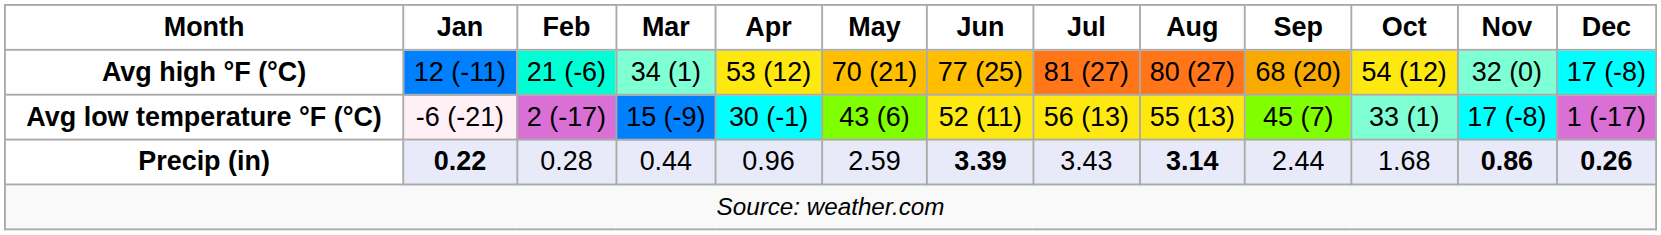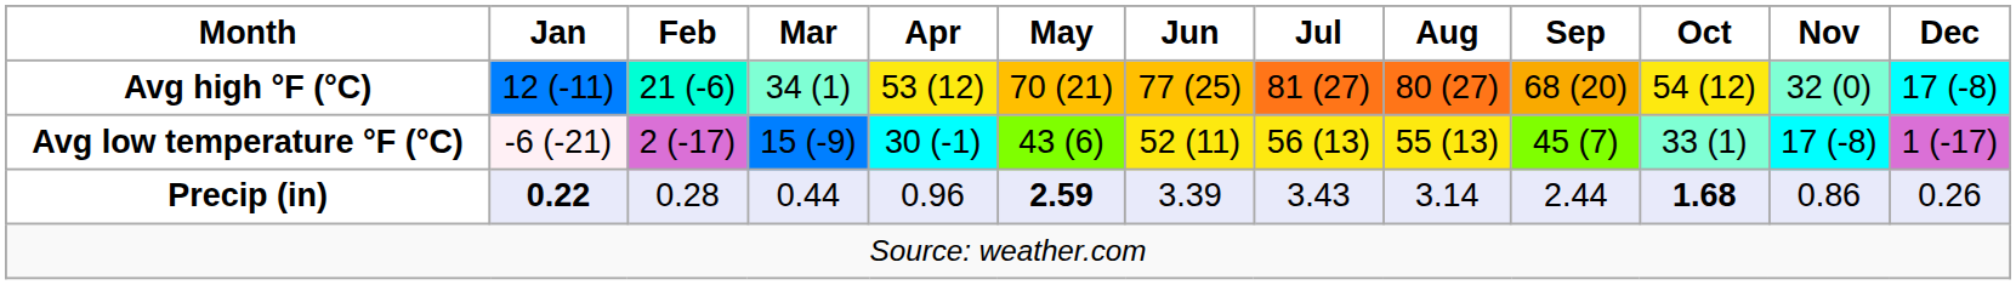Precip (in) | May: normal -> bold
Precip (in) | Jun: bold -> normal
Precip (in) | Aug: bold -> normal
Precip (in) | Oct: normal -> bold
Precip (in) | Nov: bold -> normal
Precip (in) | Dec: bold -> normal
